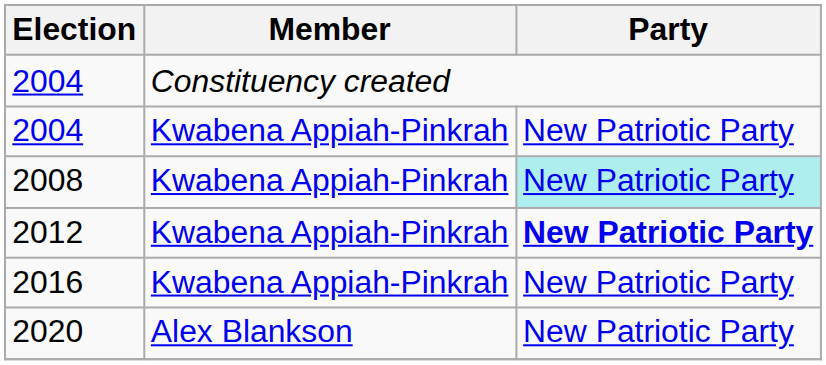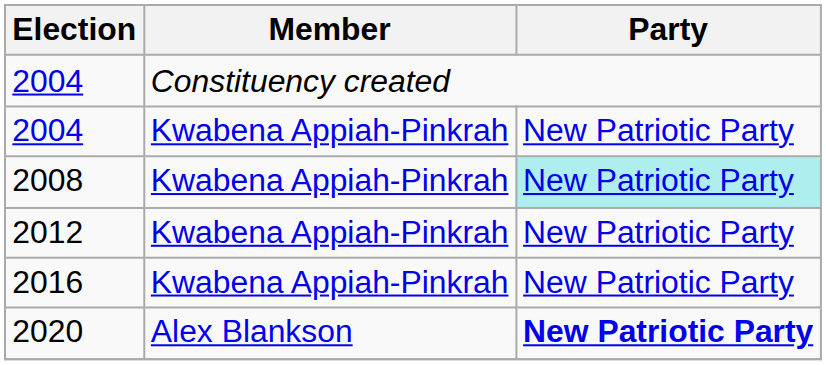2012 | Party: bold -> normal
2020 | Party: normal -> bold
